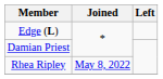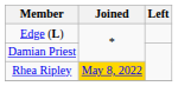Rhea Ripley | Joined: no background -> gold background
